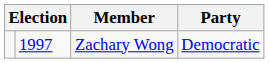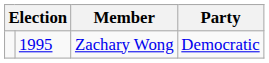Zachary Wong | column 2: 1997 -> 1995
